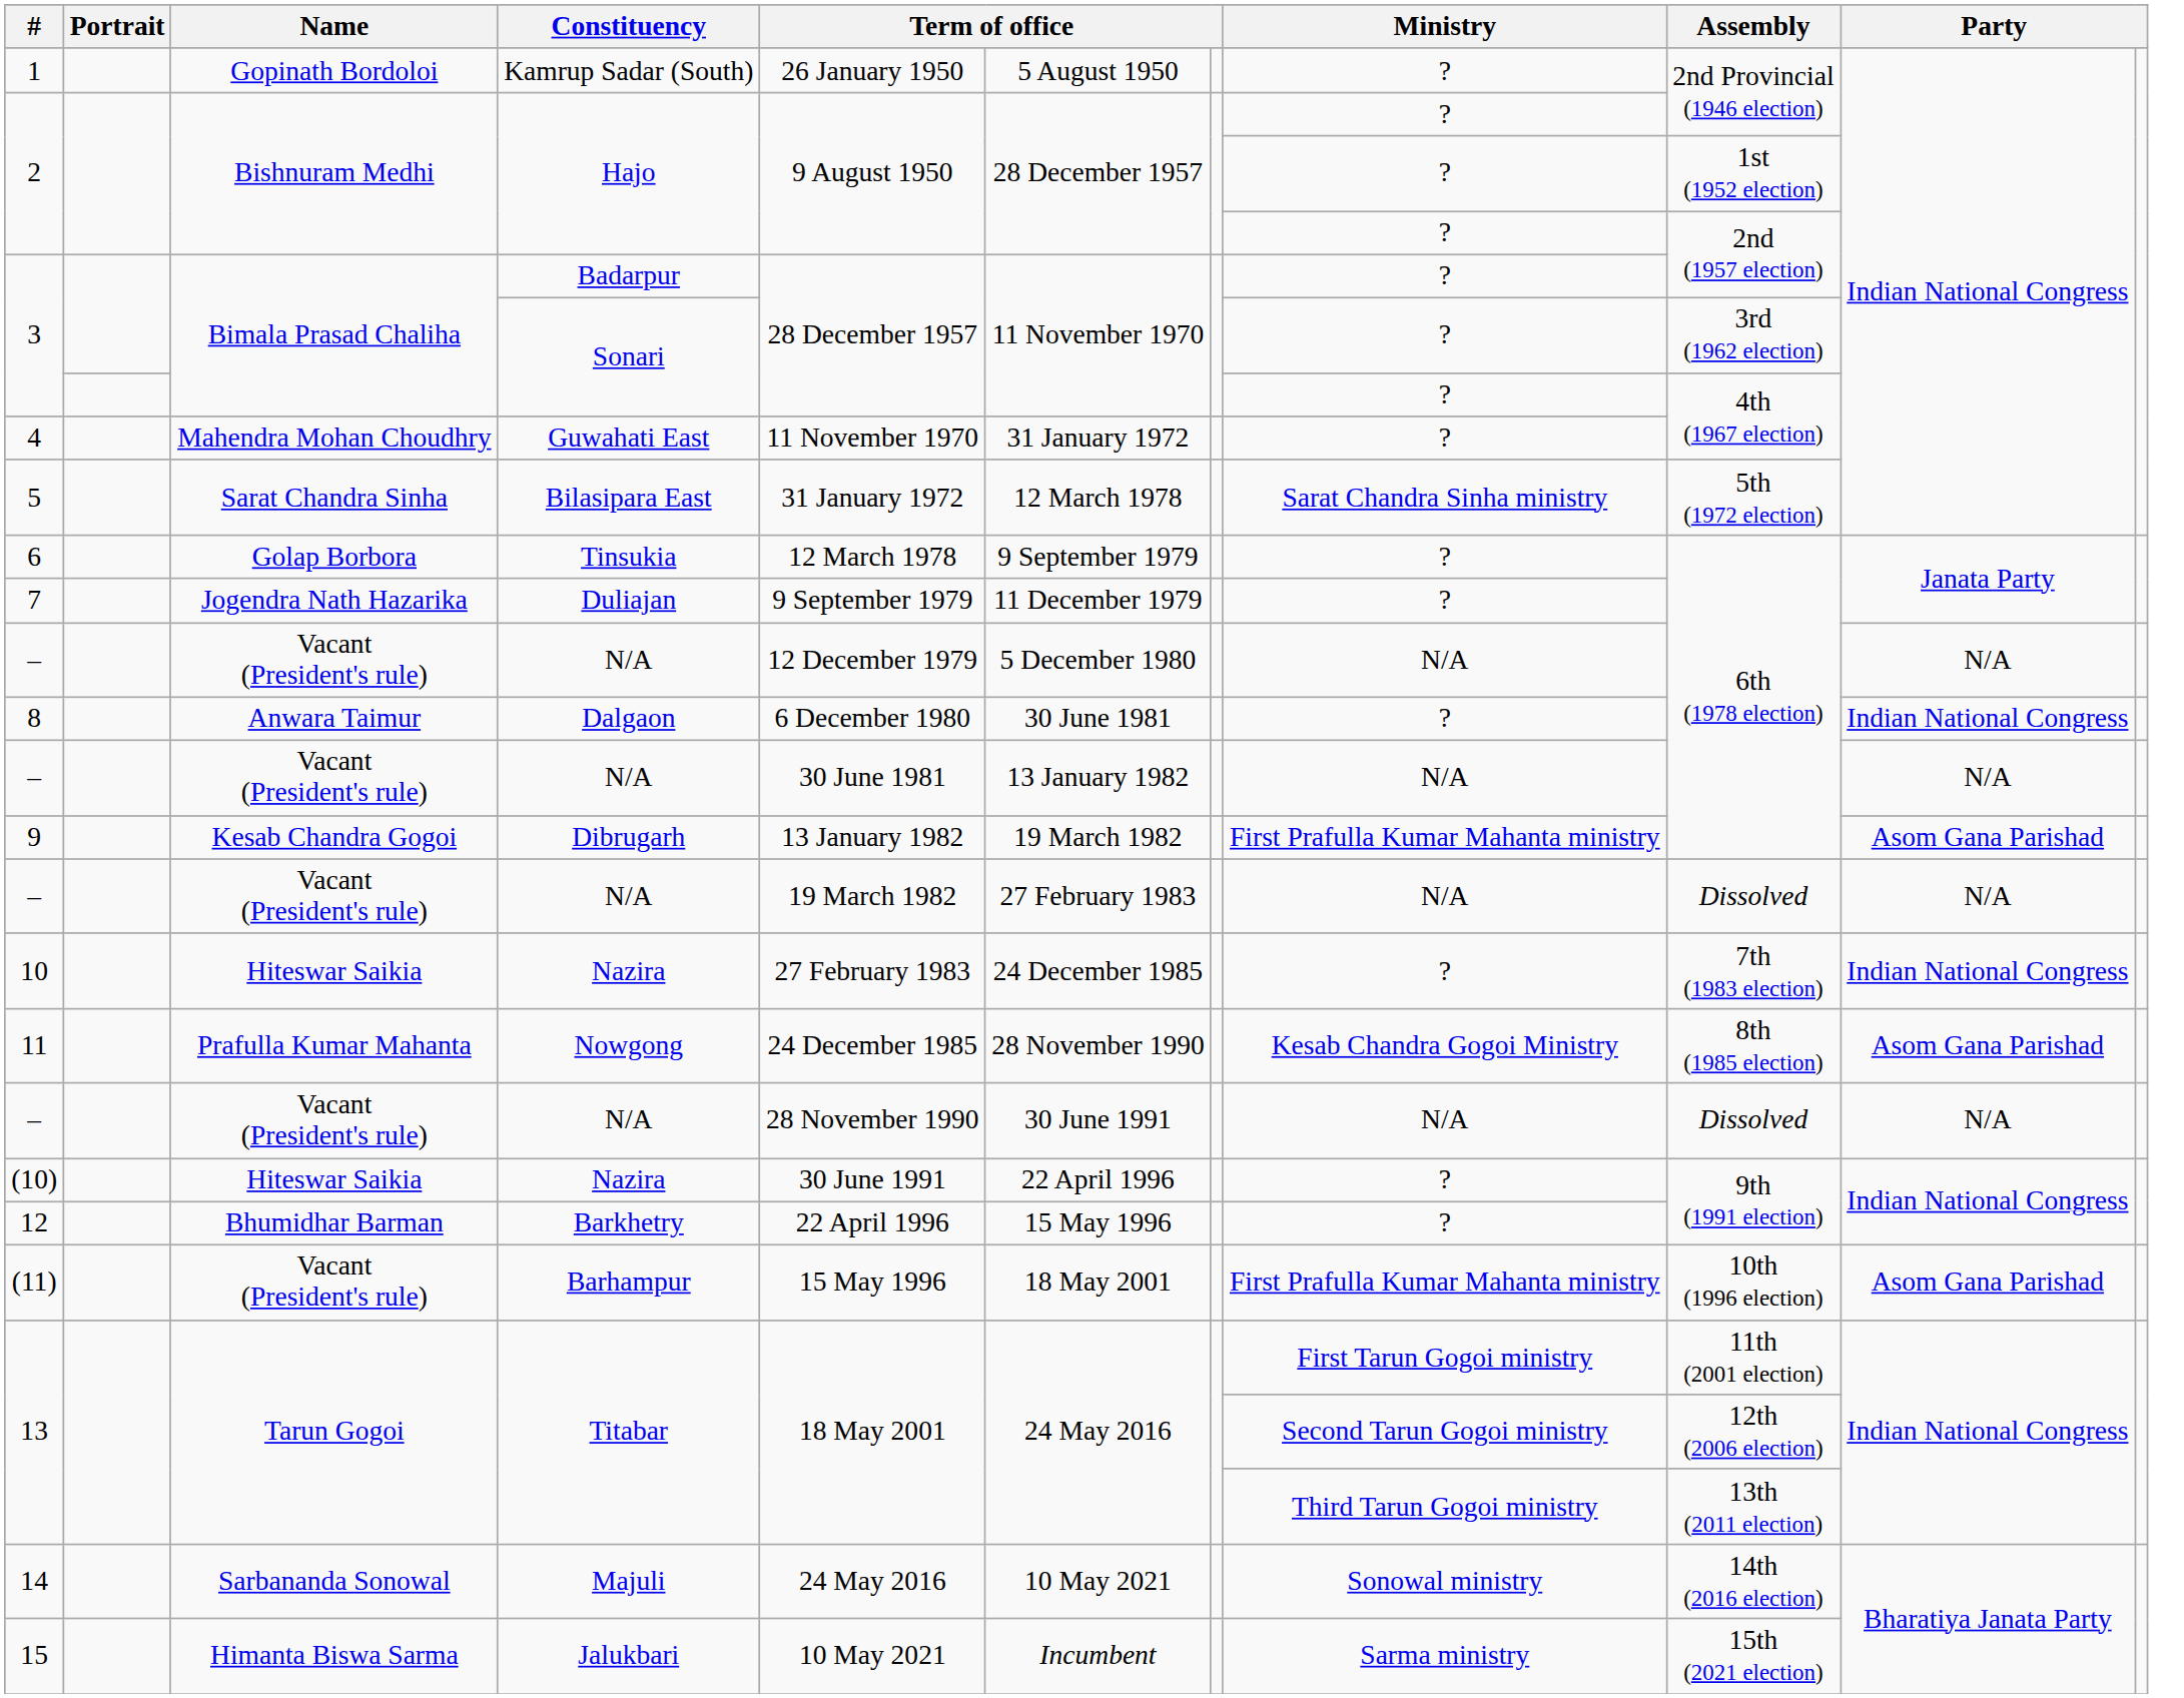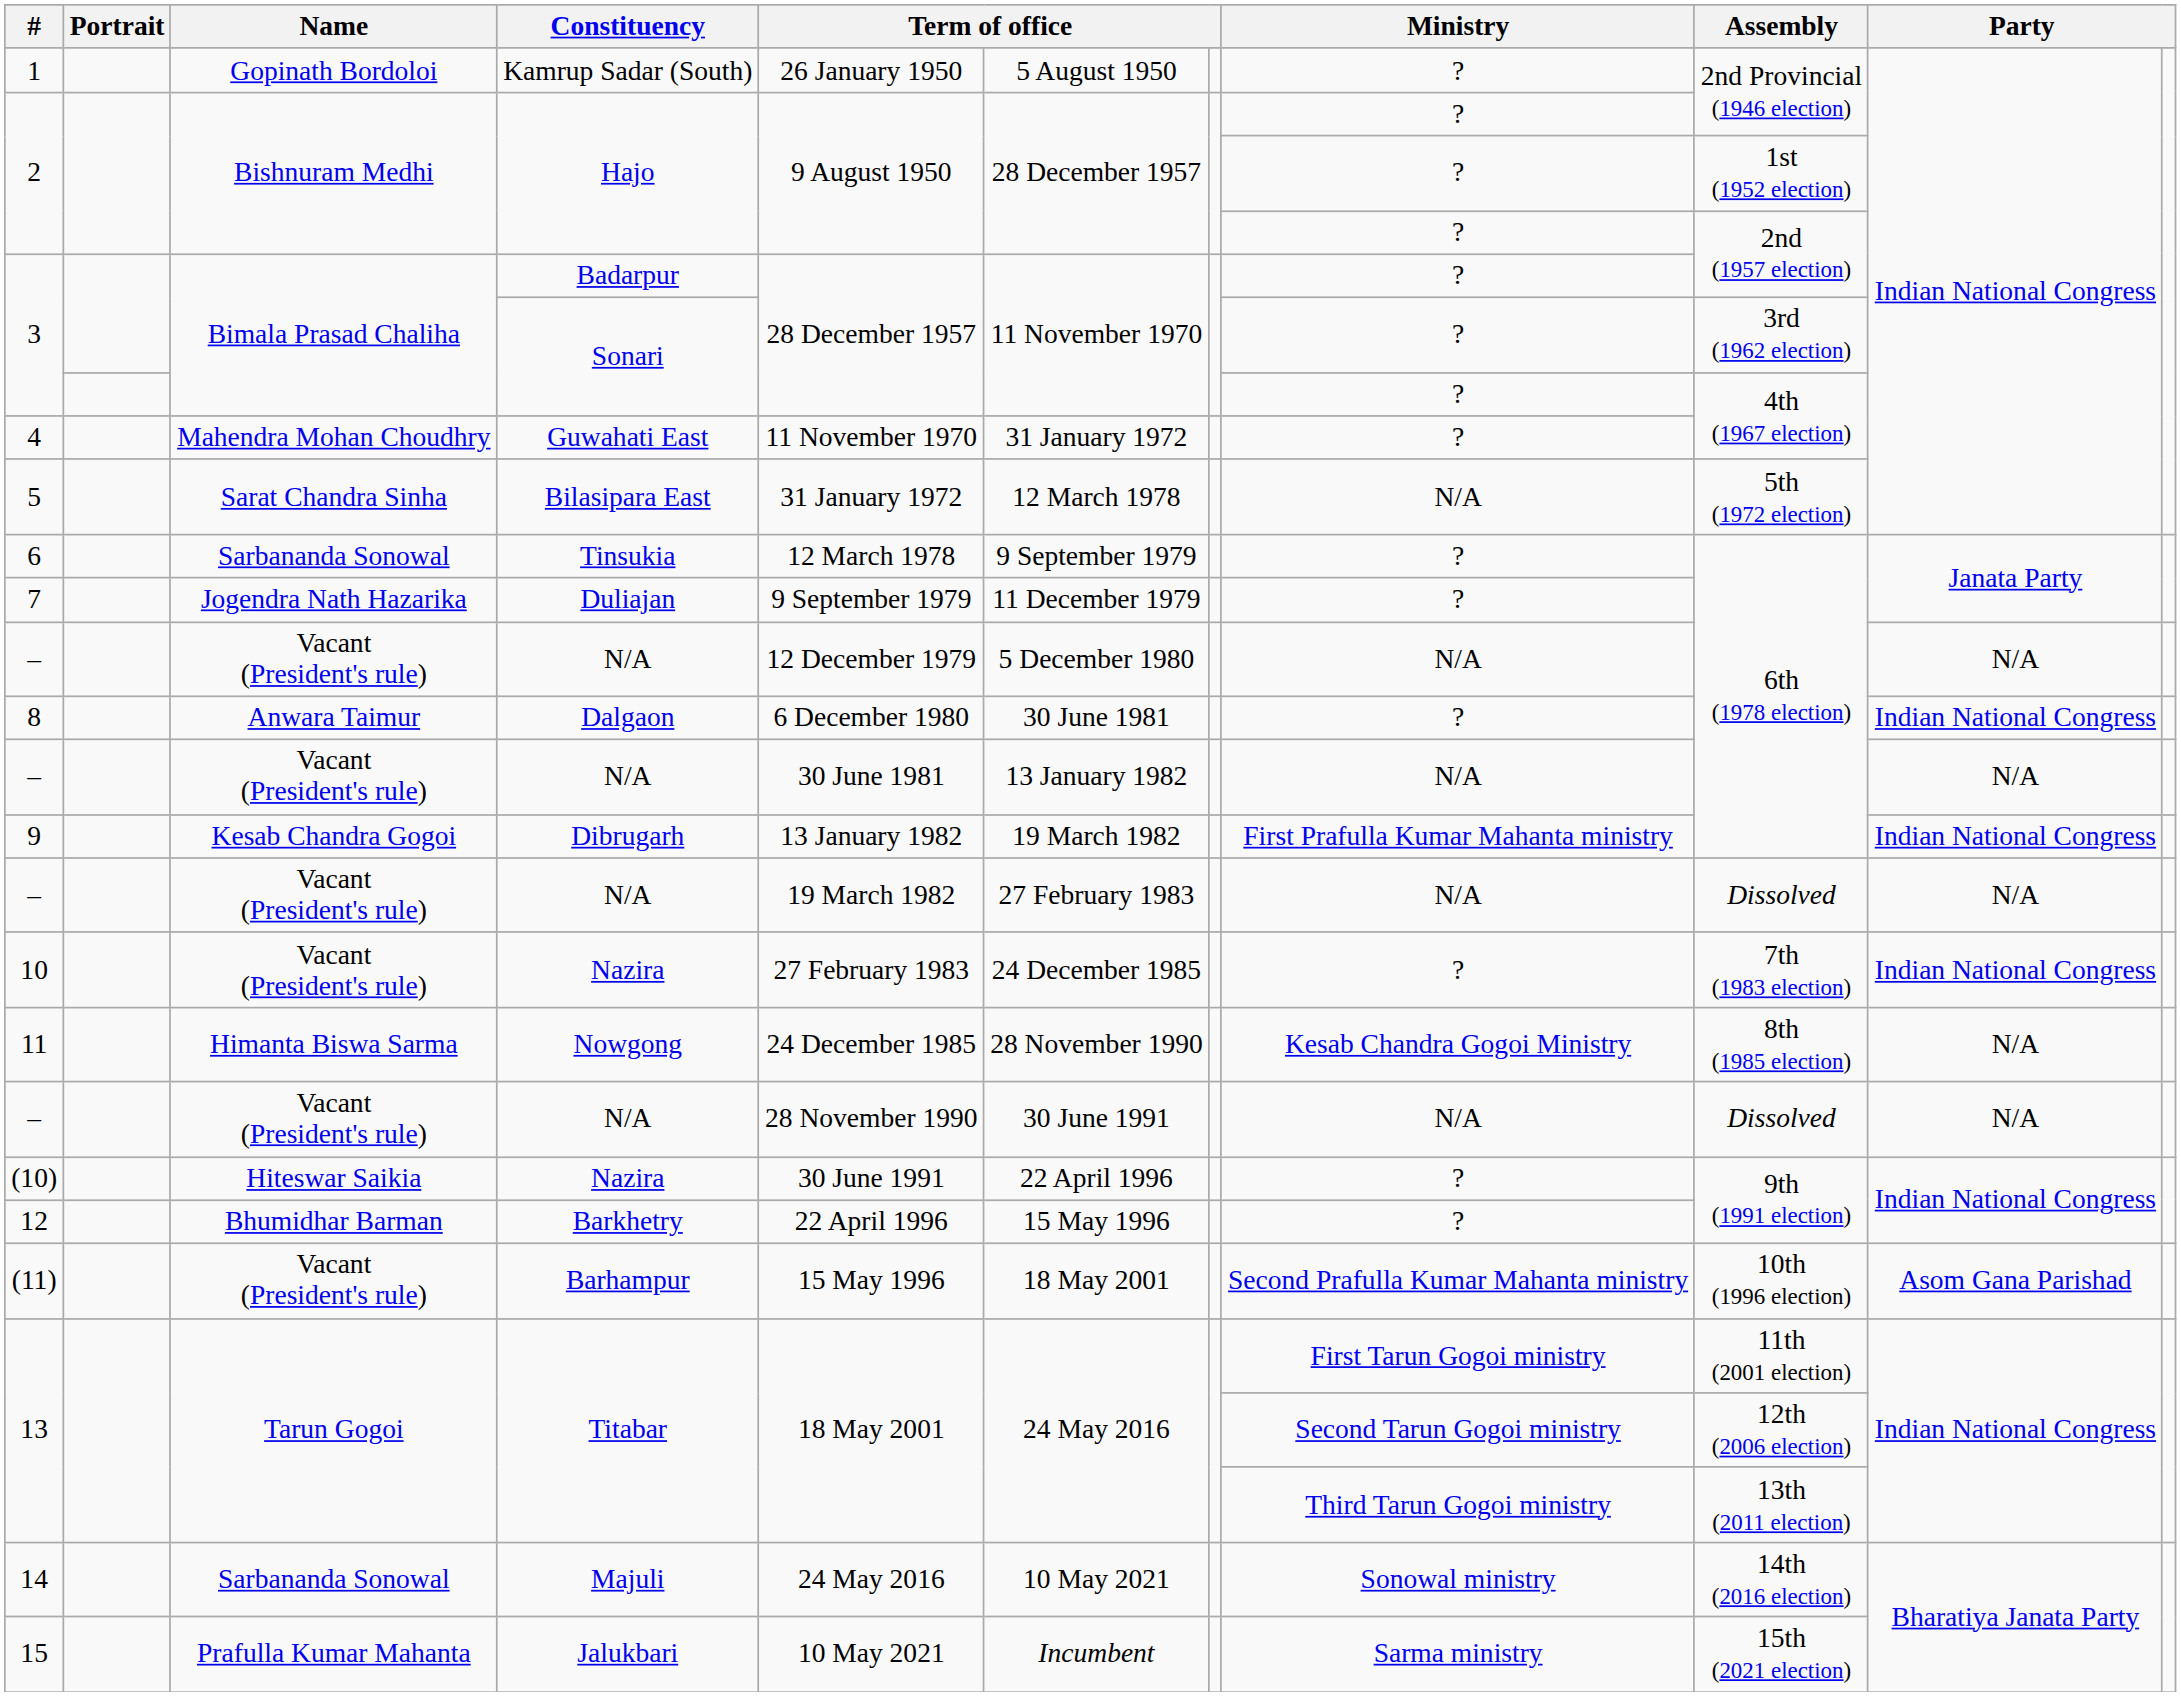5 | Ministry: Sarat Chandra Sinha ministry -> N/A
6 | Name: Golap Borbora -> Sarbananda Sonowal
9 | column 10: Asom Gana Parishad -> Indian National Congress
10 | Name: Hiteswar Saikia -> Vacant (President's rule)
11 | Name: Prafulla Kumar Mahanta -> Himanta Biswa Sarma
11 | column 10: Asom Gana Parishad -> N/A
(11) | Ministry: First Prafulla Kumar Mahanta ministry -> Second Prafulla Kumar Mahanta ministry
15 | Name: Himanta Biswa Sarma -> Prafulla Kumar Mahanta
